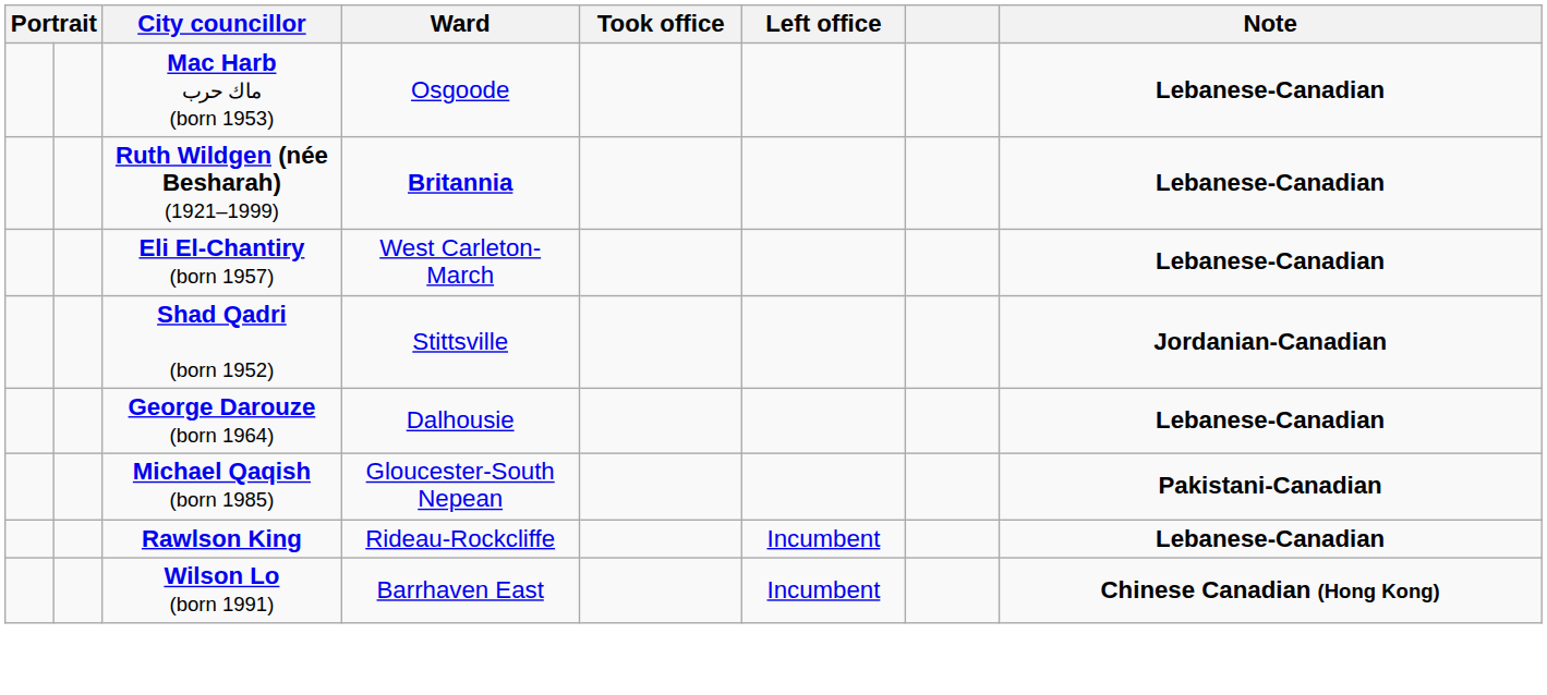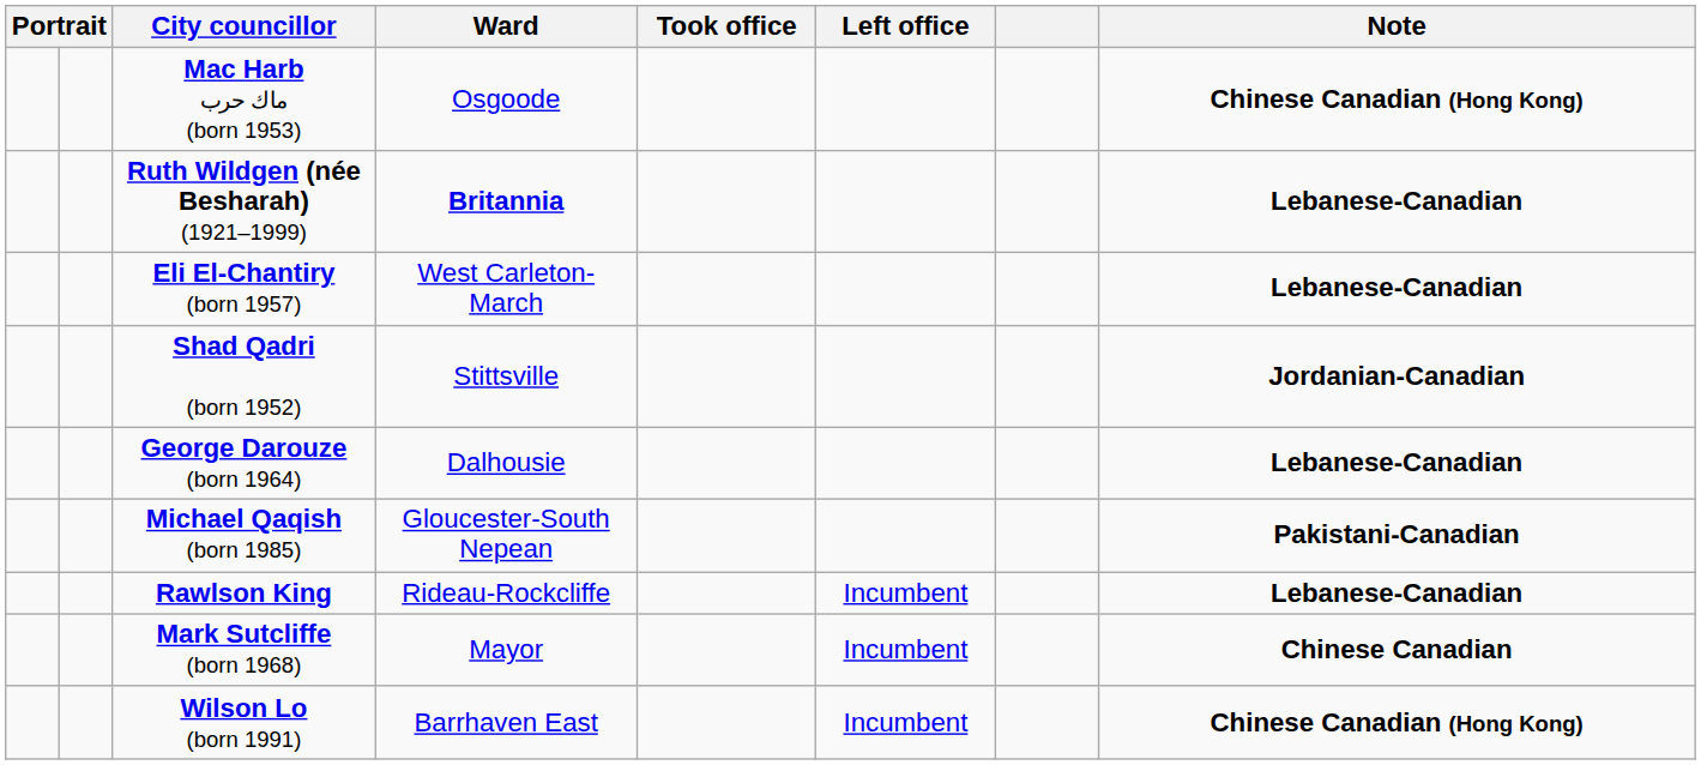Mac Harb ماك حرب (born 1953) | Note: Lebanese-Canadian -> Chinese Canadian (Hong Kong)
+ row: Mark Sutcliffe (born 1968) | Mayor | Incumbent | Chinese Canadian
